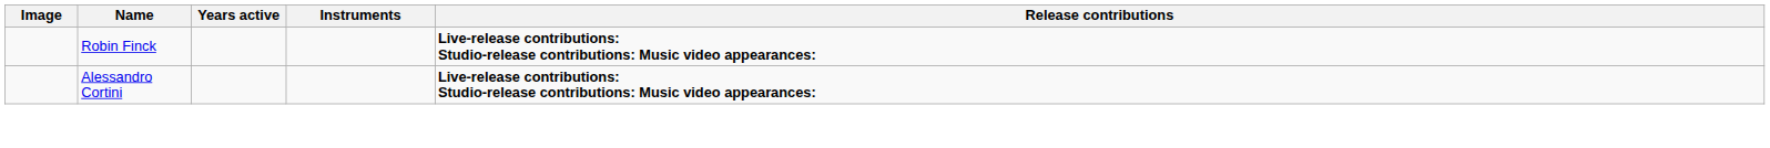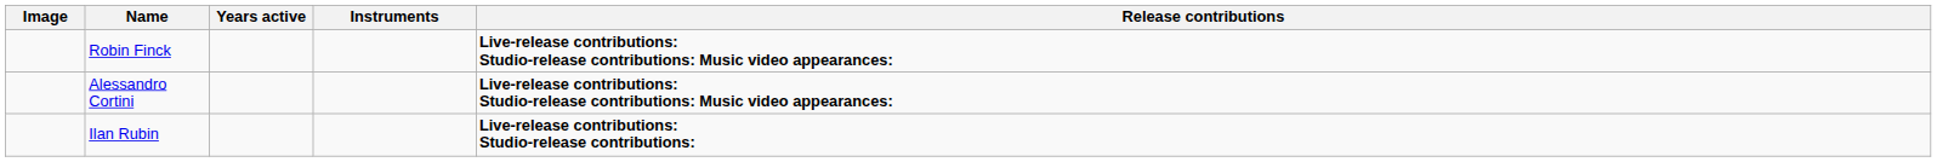+ row: Ilan Rubin | Live-release contributions: Studio-release contributions:
